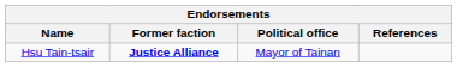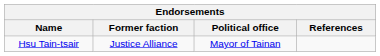Hsu Tain-tsair | Former faction: bold -> normal
